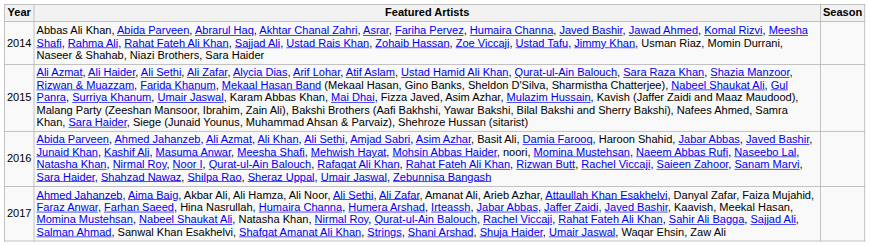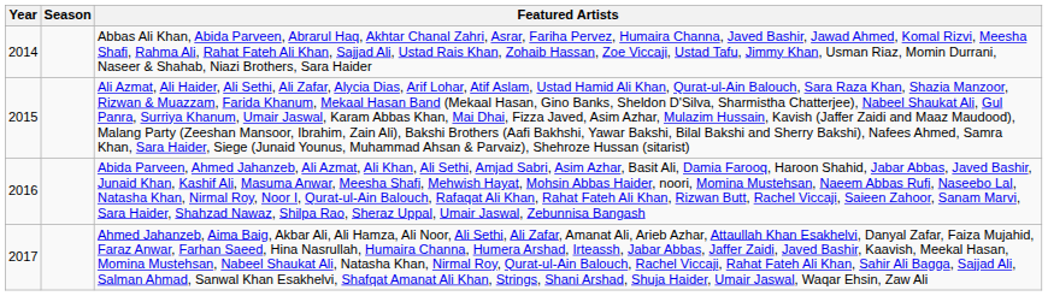columns swapped: Season <-> Featured Artists
